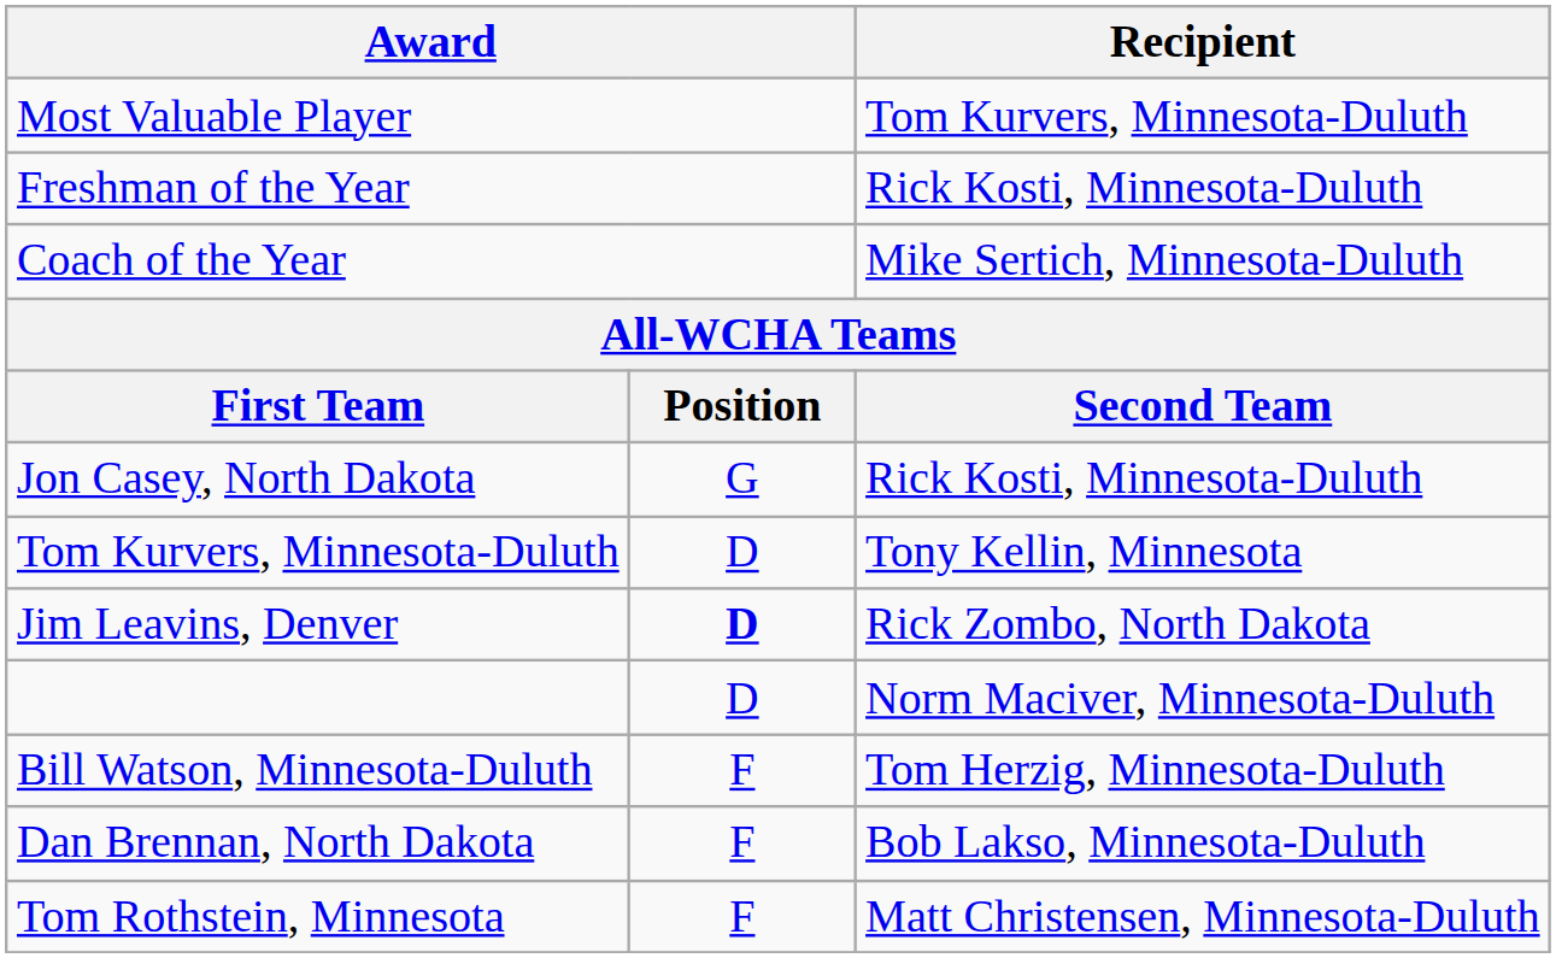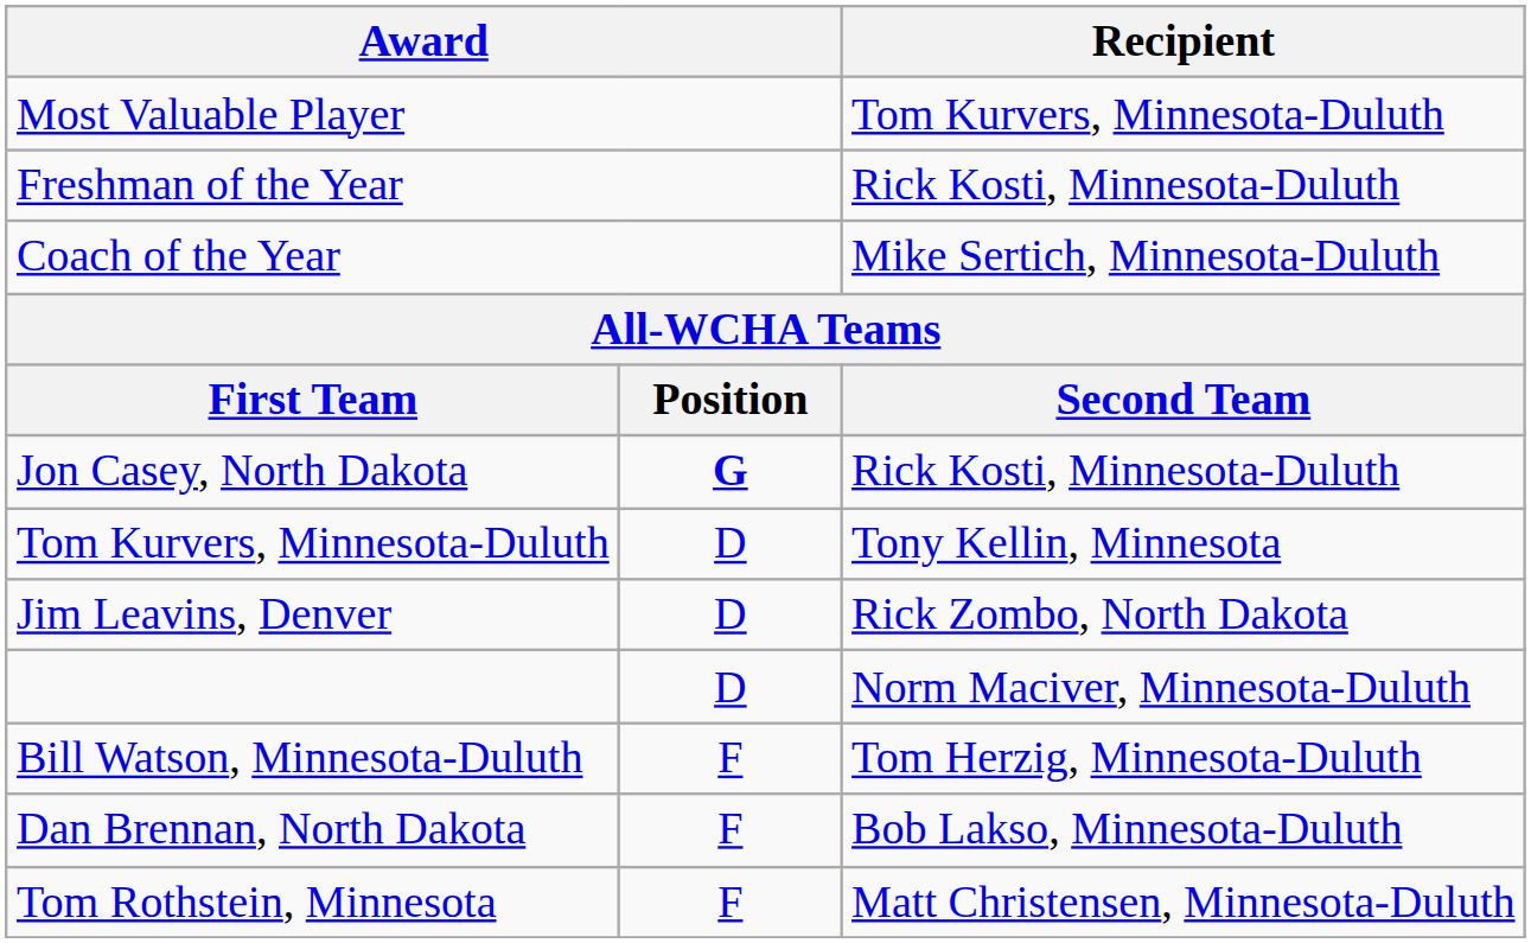Jon Casey, North Dakota | column 2: normal -> bold
Jim Leavins, Denver | column 2: bold -> normal
